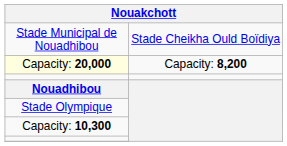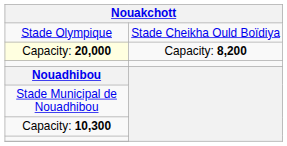row 2 | column 1: Stade Municipal de Nouadhibou -> Stade Olympique
row 6 | column 1: Stade Olympique -> Stade Municipal de Nouadhibou
